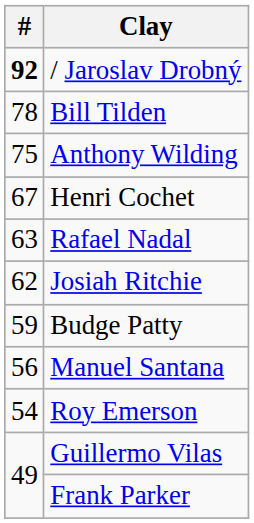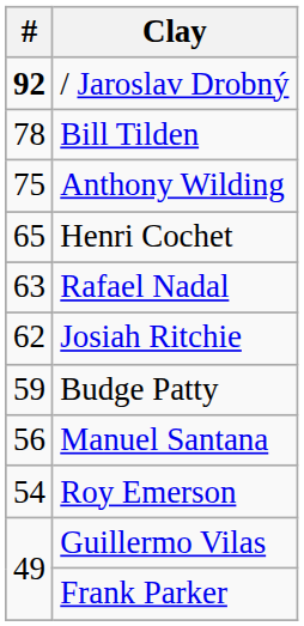Henri Cochet | #: 67 -> 65
